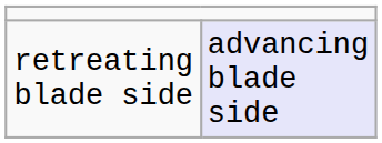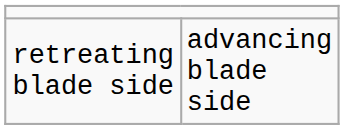retreating blade side | column 2: lavender background -> no background
